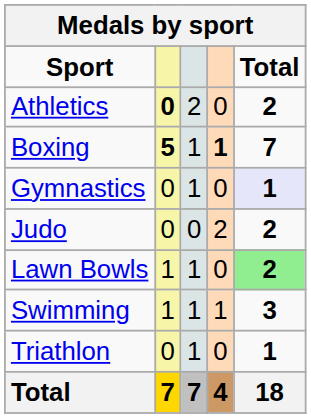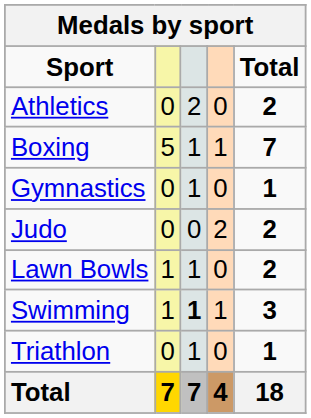Athletics | column 2: bold -> normal
Boxing | column 2: bold -> normal
Boxing | column 4: bold -> normal
Gymnastics | Total: lavender background -> no background
Lawn Bowls | Total: lightgreen background -> no background
Swimming | column 3: normal -> bold
